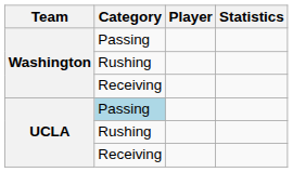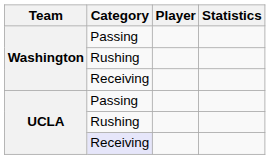UCLA / Passing | Category: lightblue background -> no background
UCLA / Receiving | Category: no background -> lavender background
